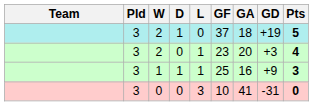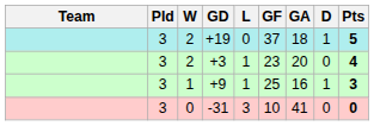columns swapped: D <-> GD
